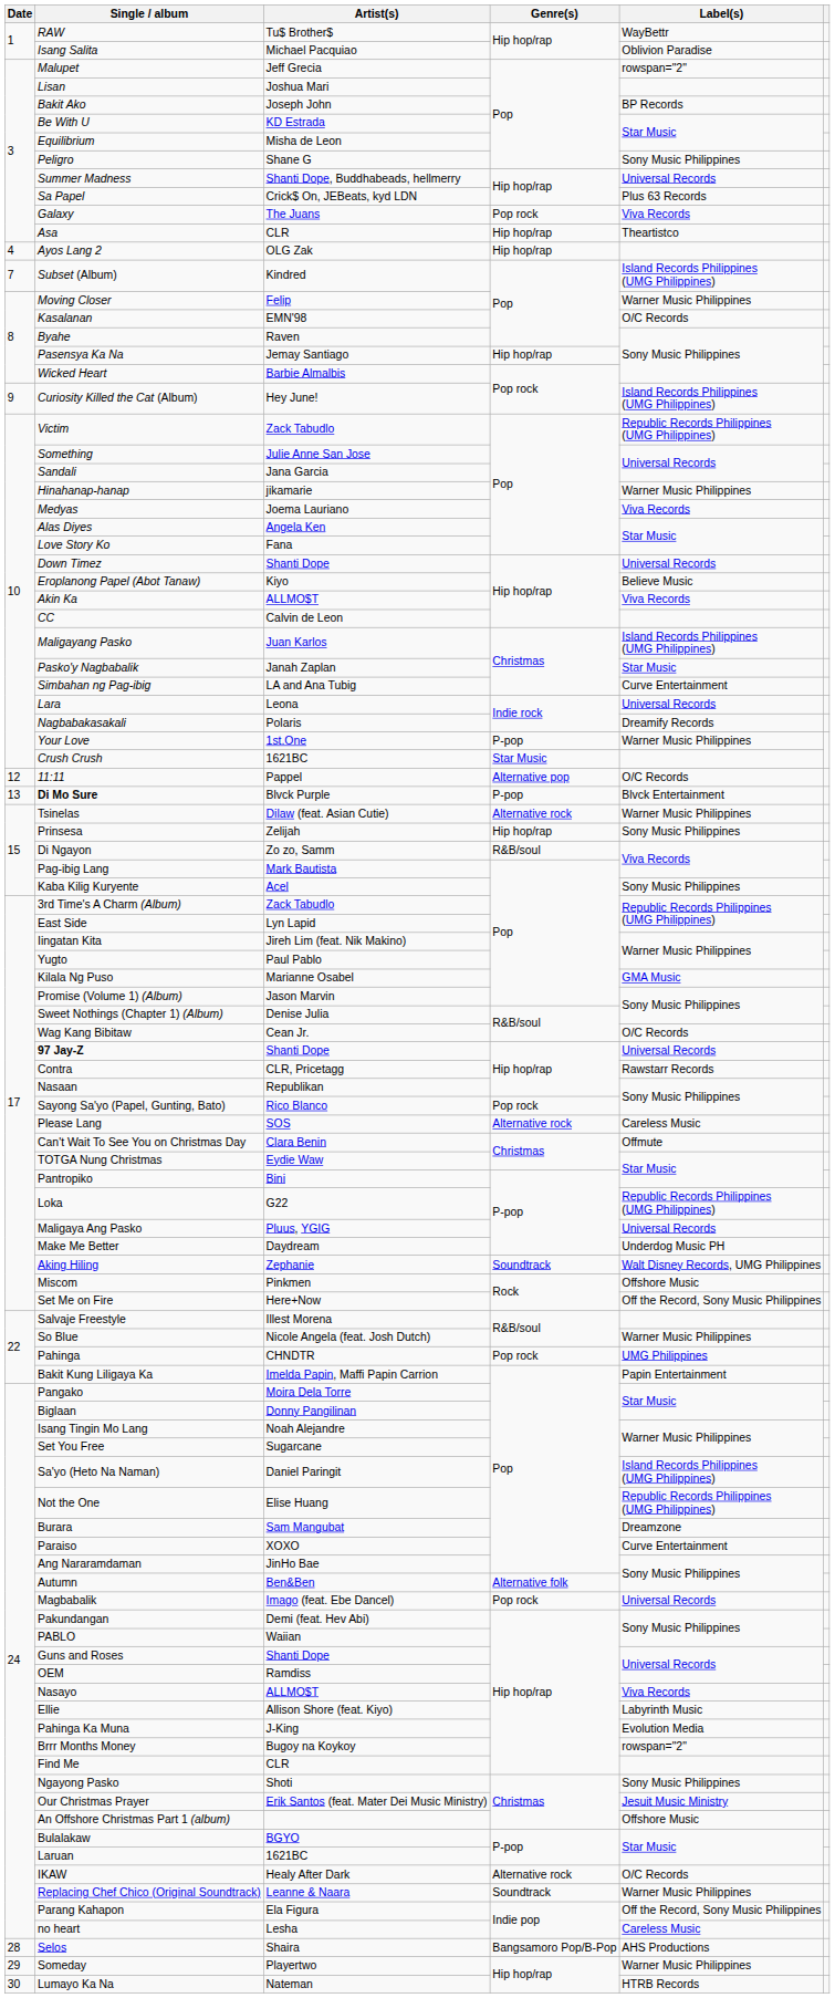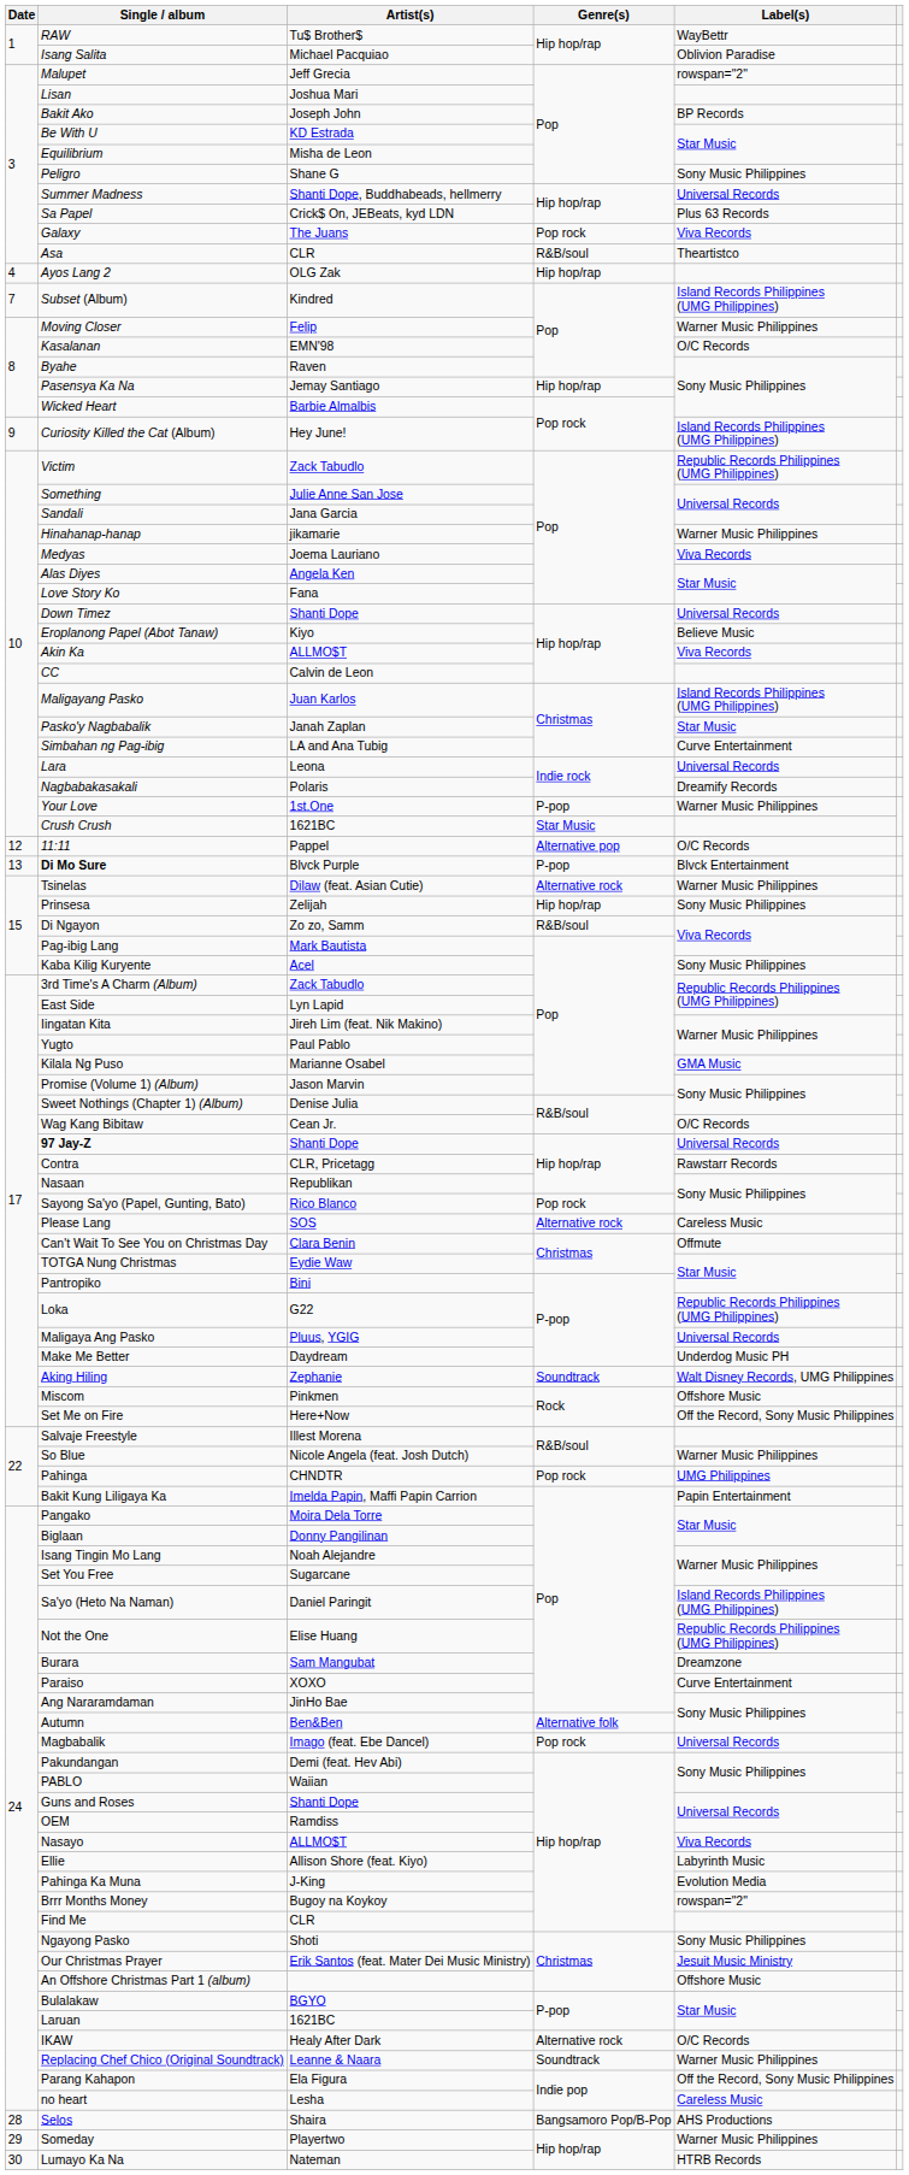Asa | Genre(s): Hip hop/rap -> R&B/soul
